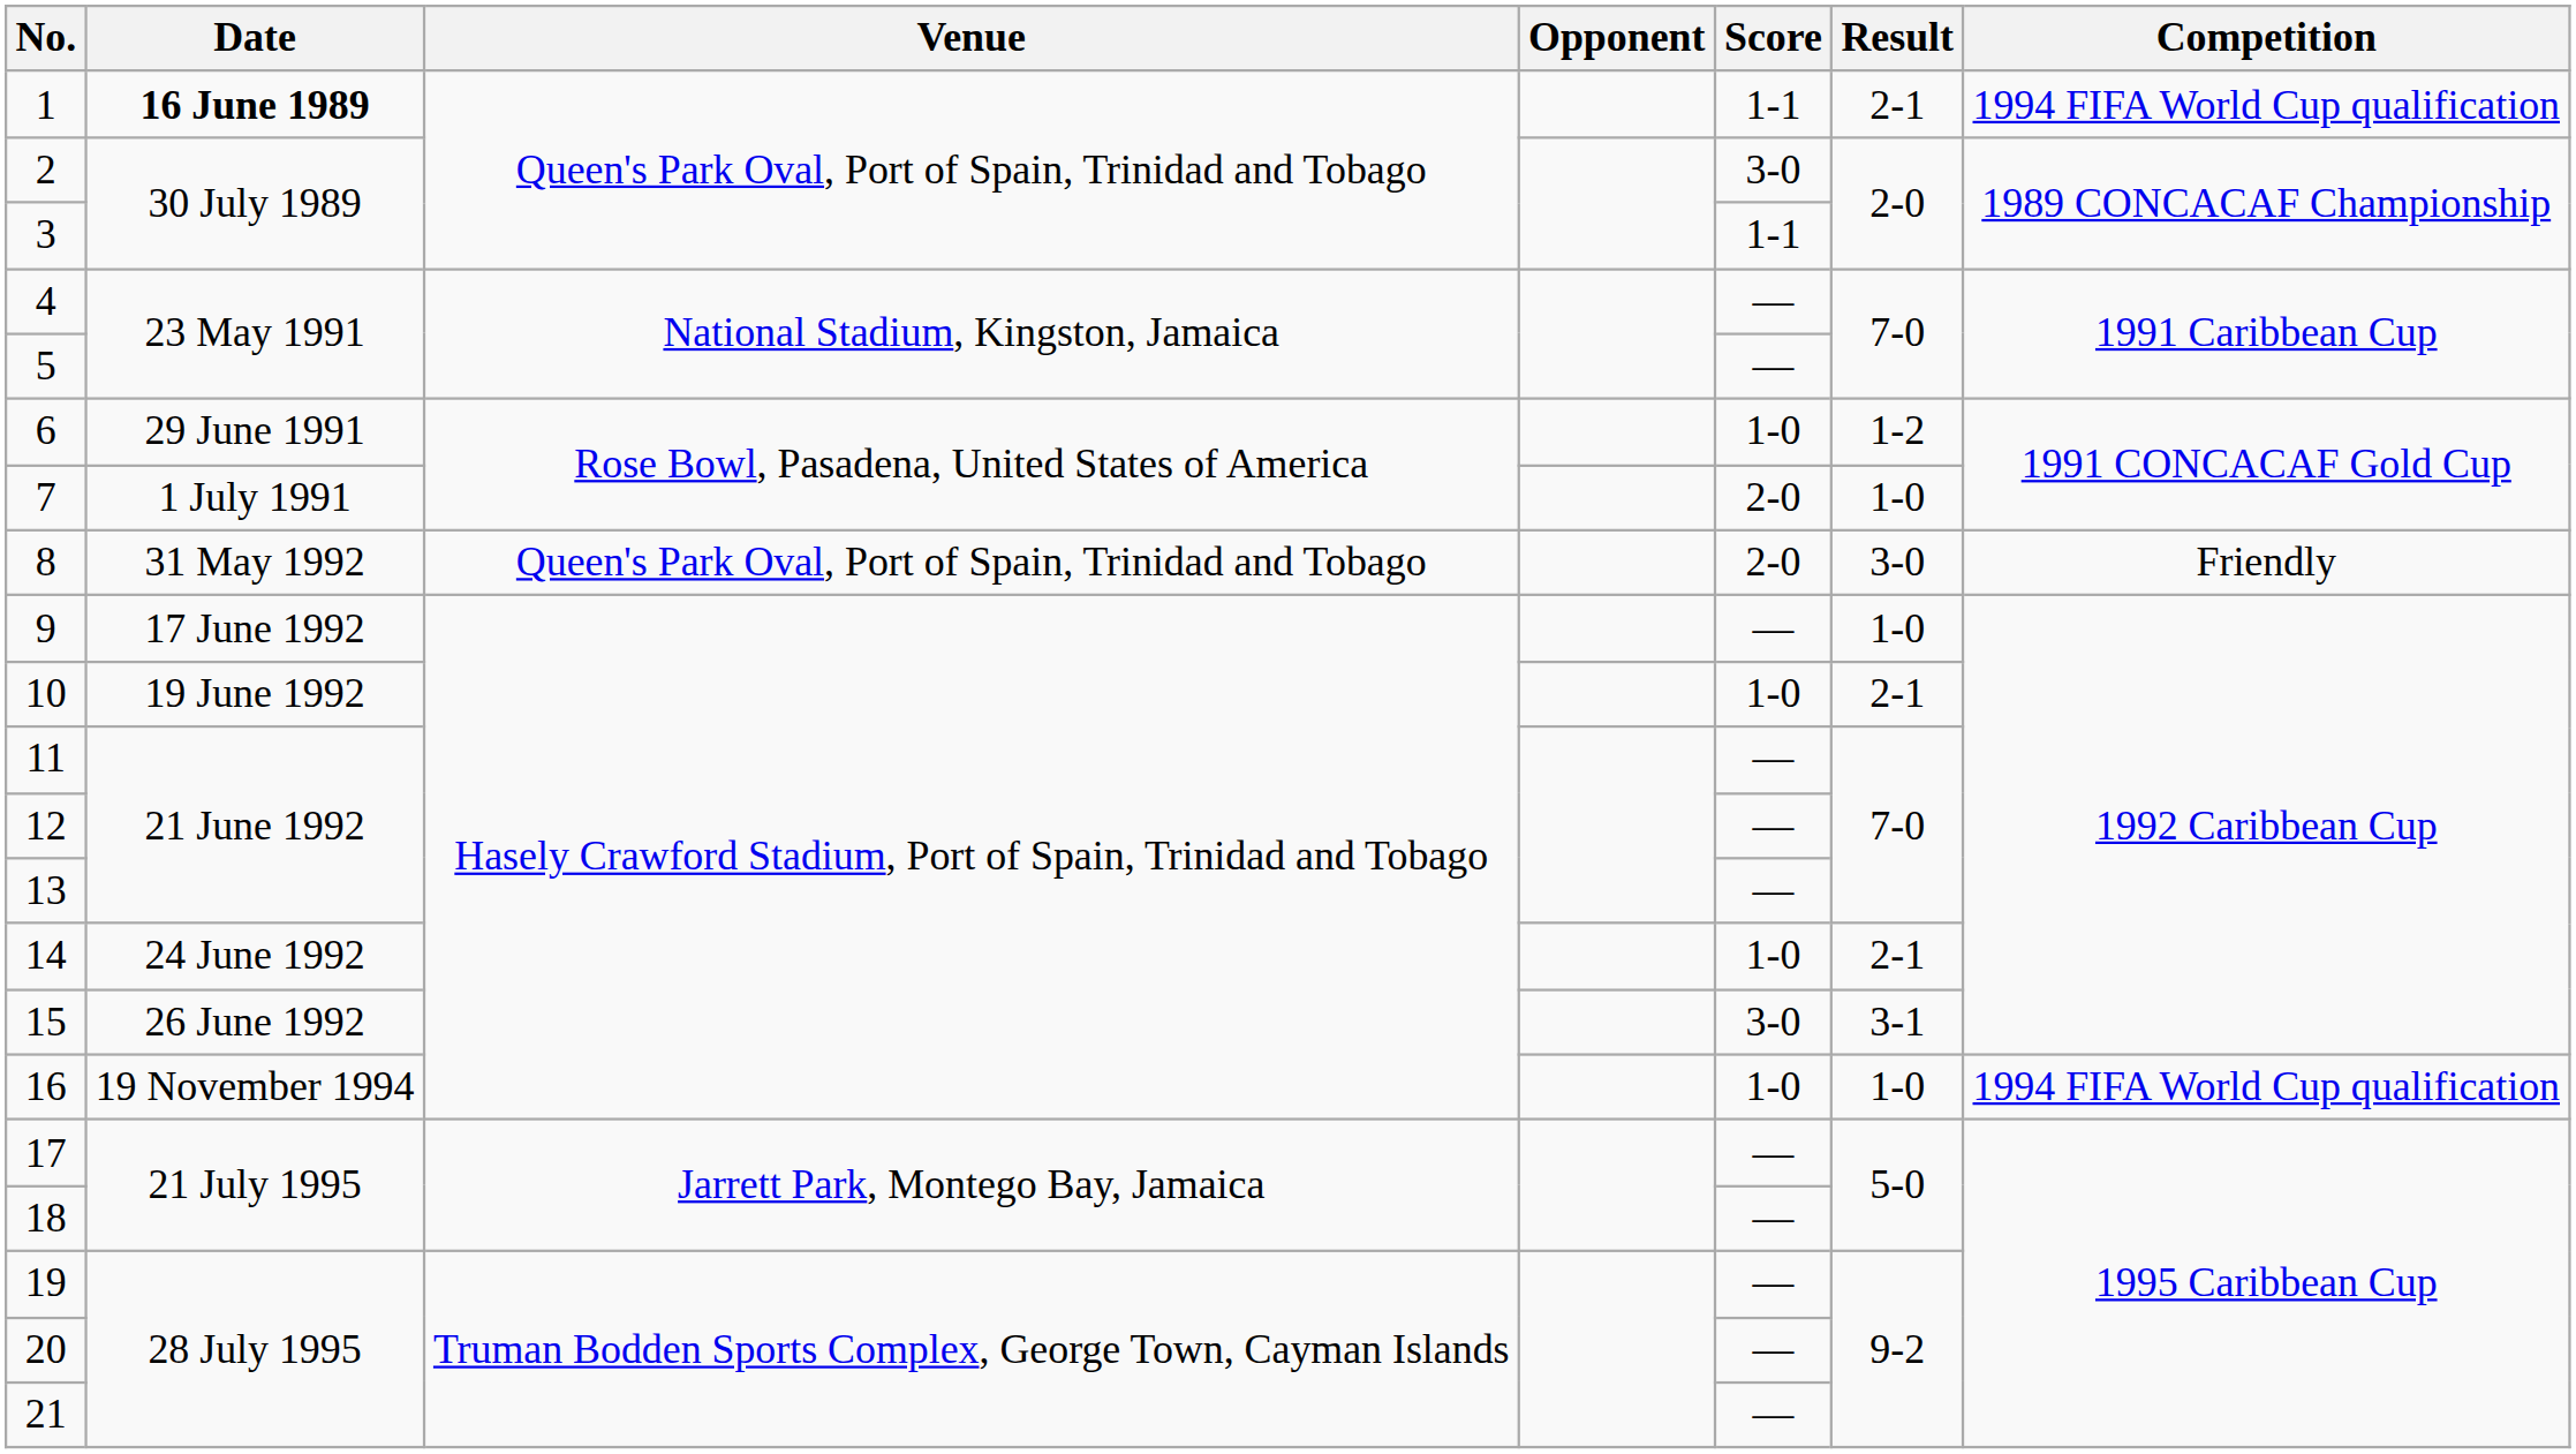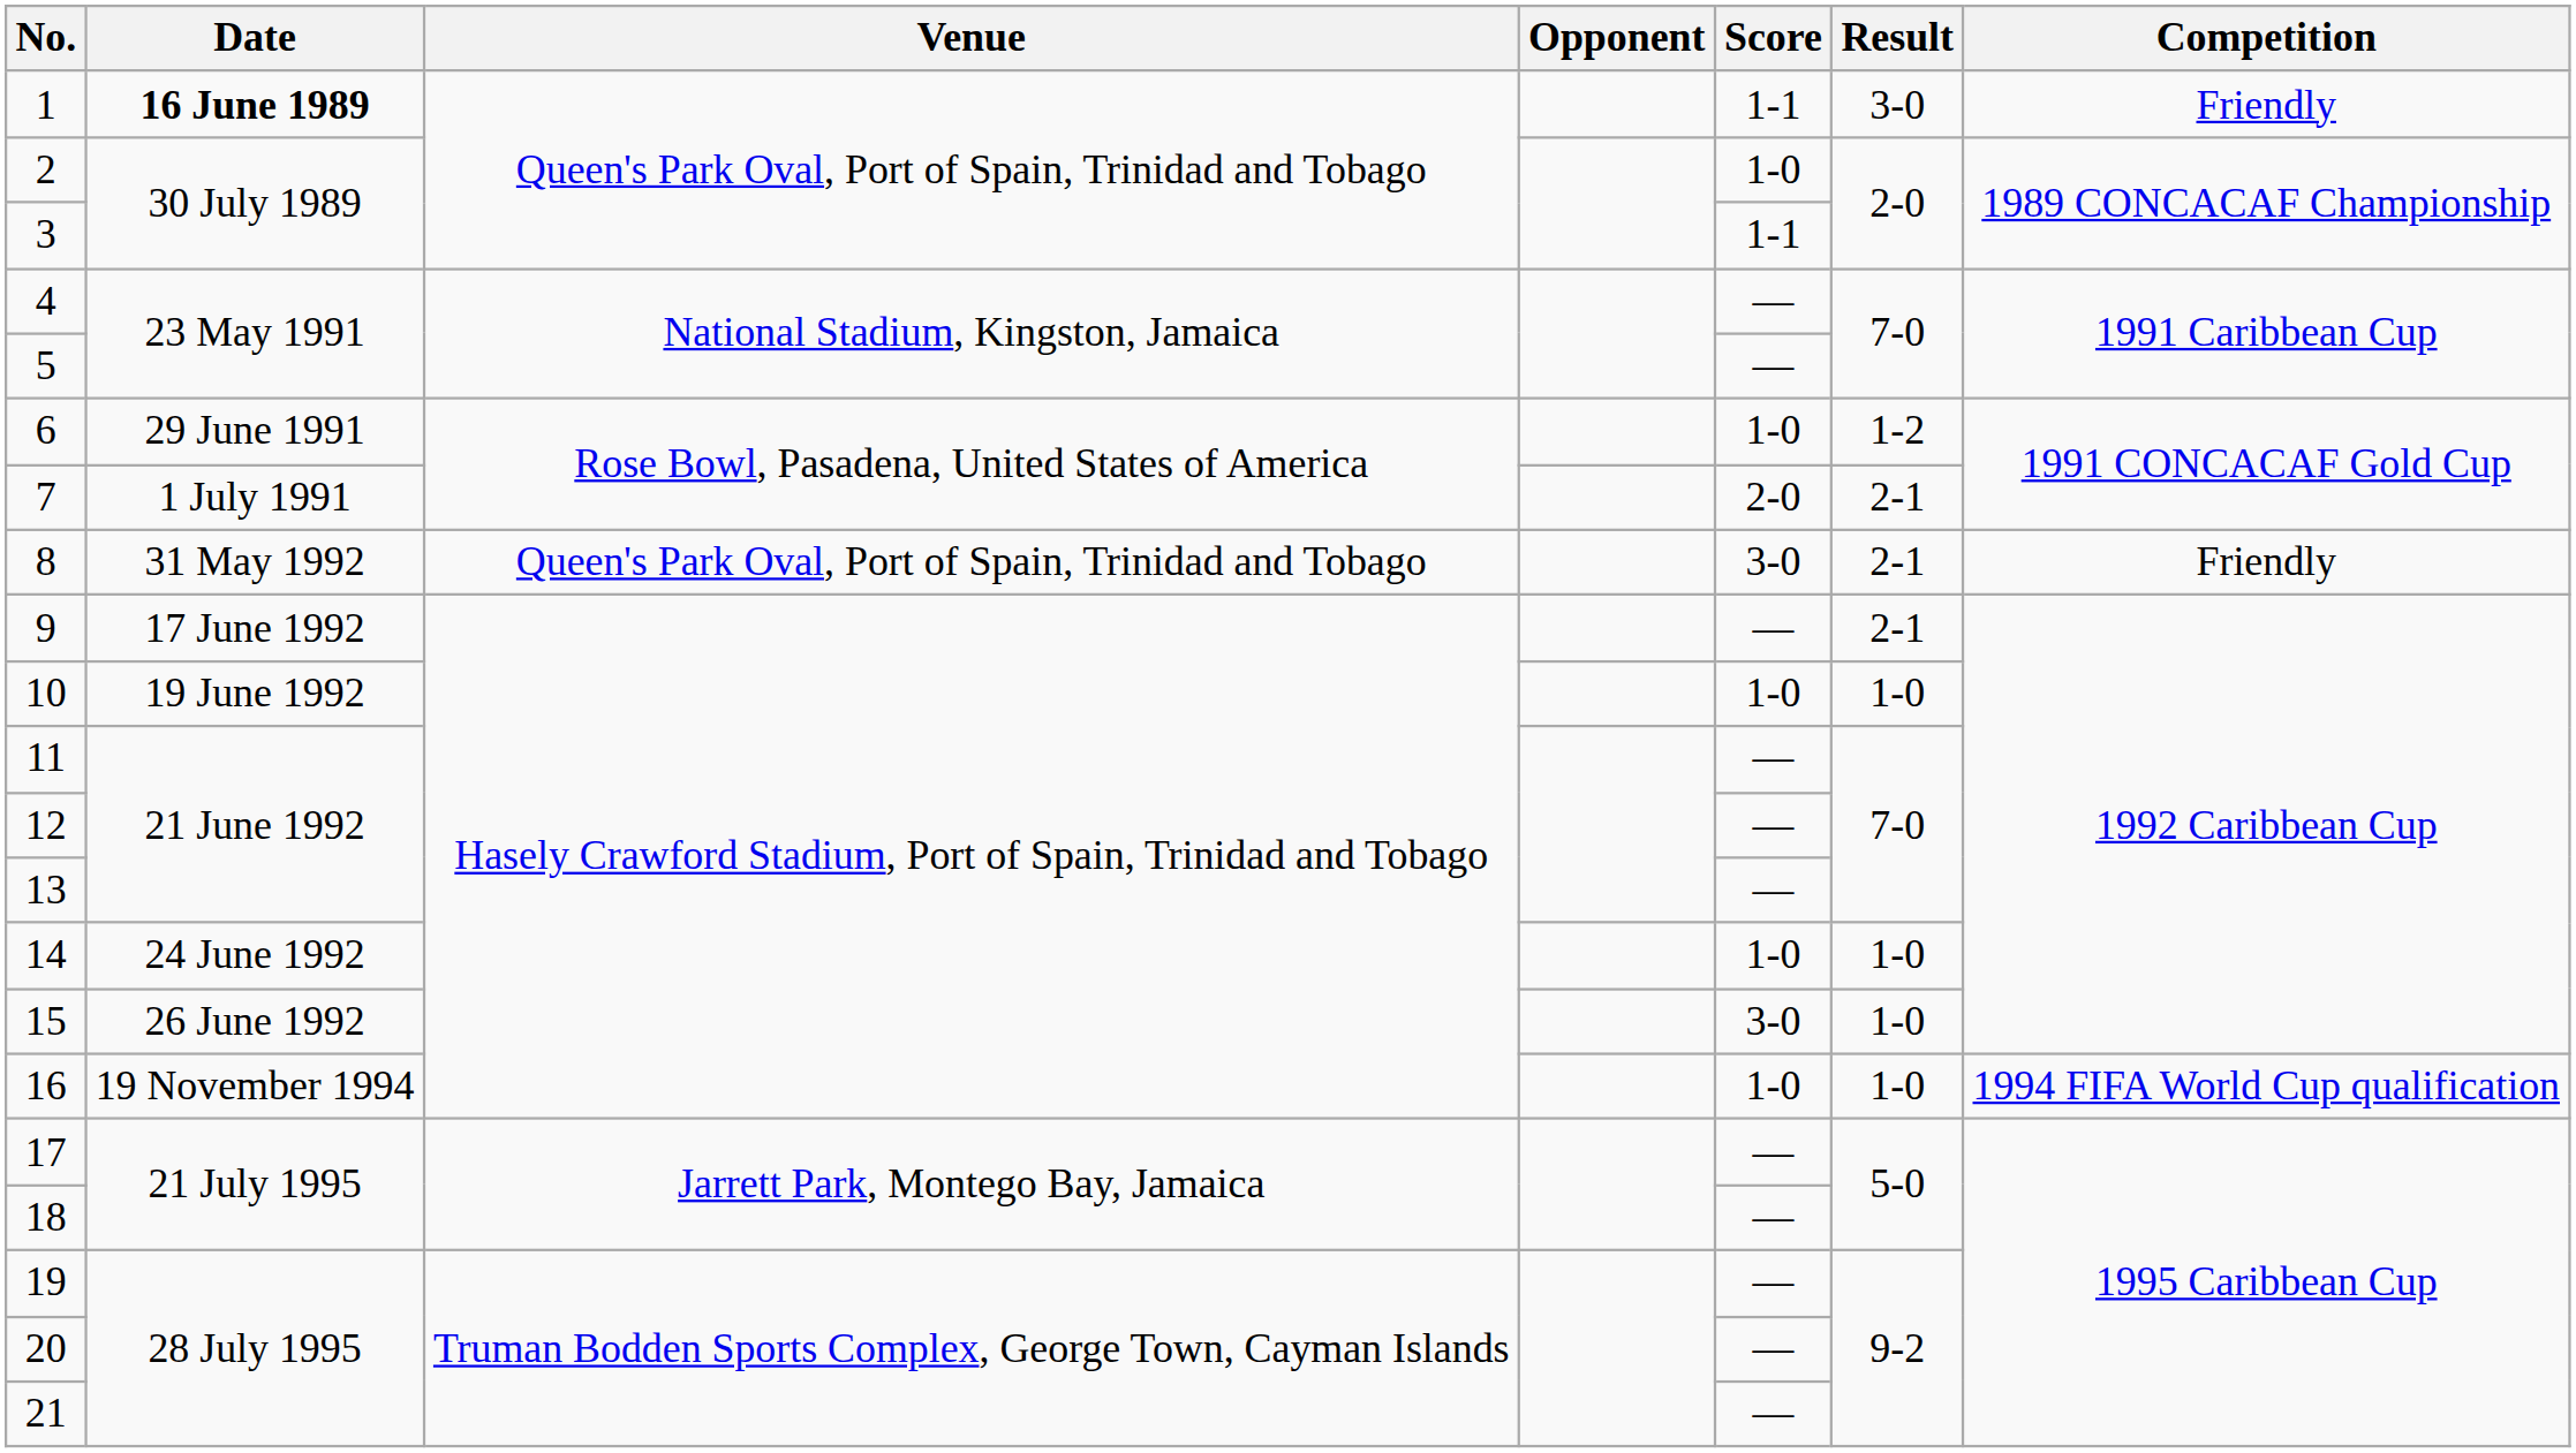1 | Result: 2-1 -> 3-0
1 | Competition: 1994 FIFA World Cup qualification -> Friendly
2 | Score: 3-0 -> 1-0
7 | Result: 1-0 -> 2-1
8 | Score: 2-0 -> 3-0
8 | Result: 3-0 -> 2-1
9 | Result: 1-0 -> 2-1
10 | Result: 2-1 -> 1-0
14 | Result: 2-1 -> 1-0
15 | Result: 3-1 -> 1-0
